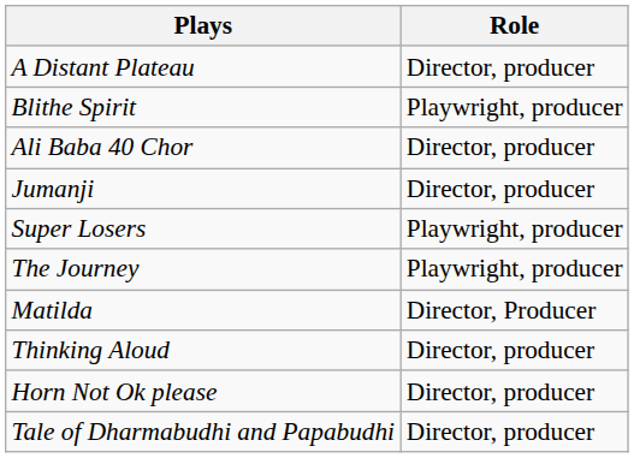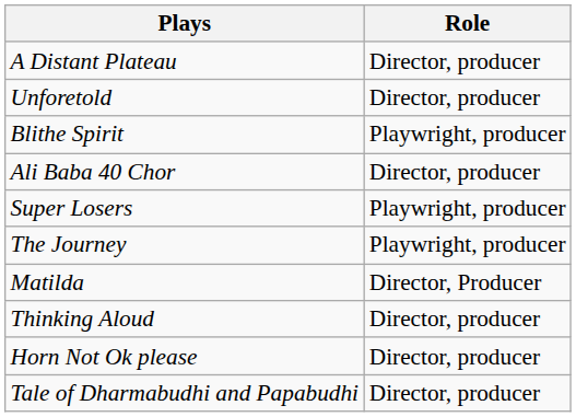+ row: Unforetold | Director, producer
- row: Jumanji | Director, producer
